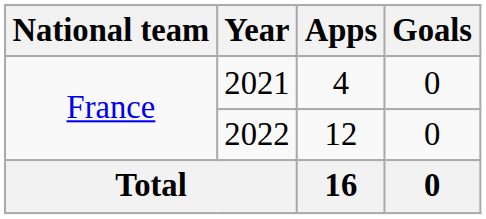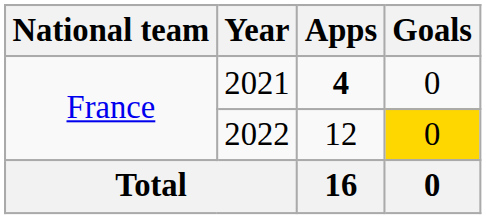2021 | Apps: normal -> bold
2022 | Goals: no background -> gold background
